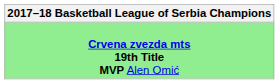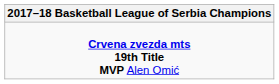row 2 | column 1: lightgreen background -> no background
